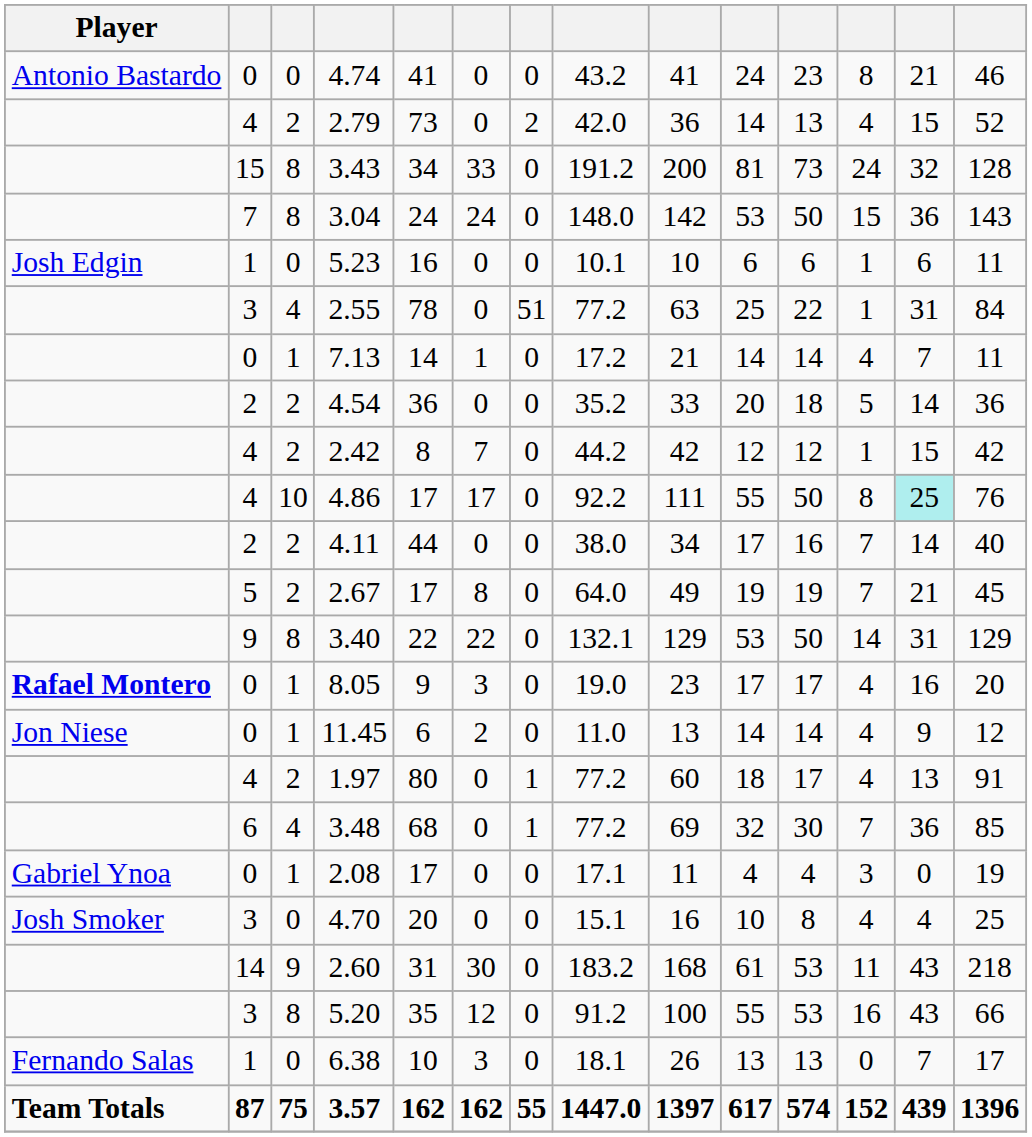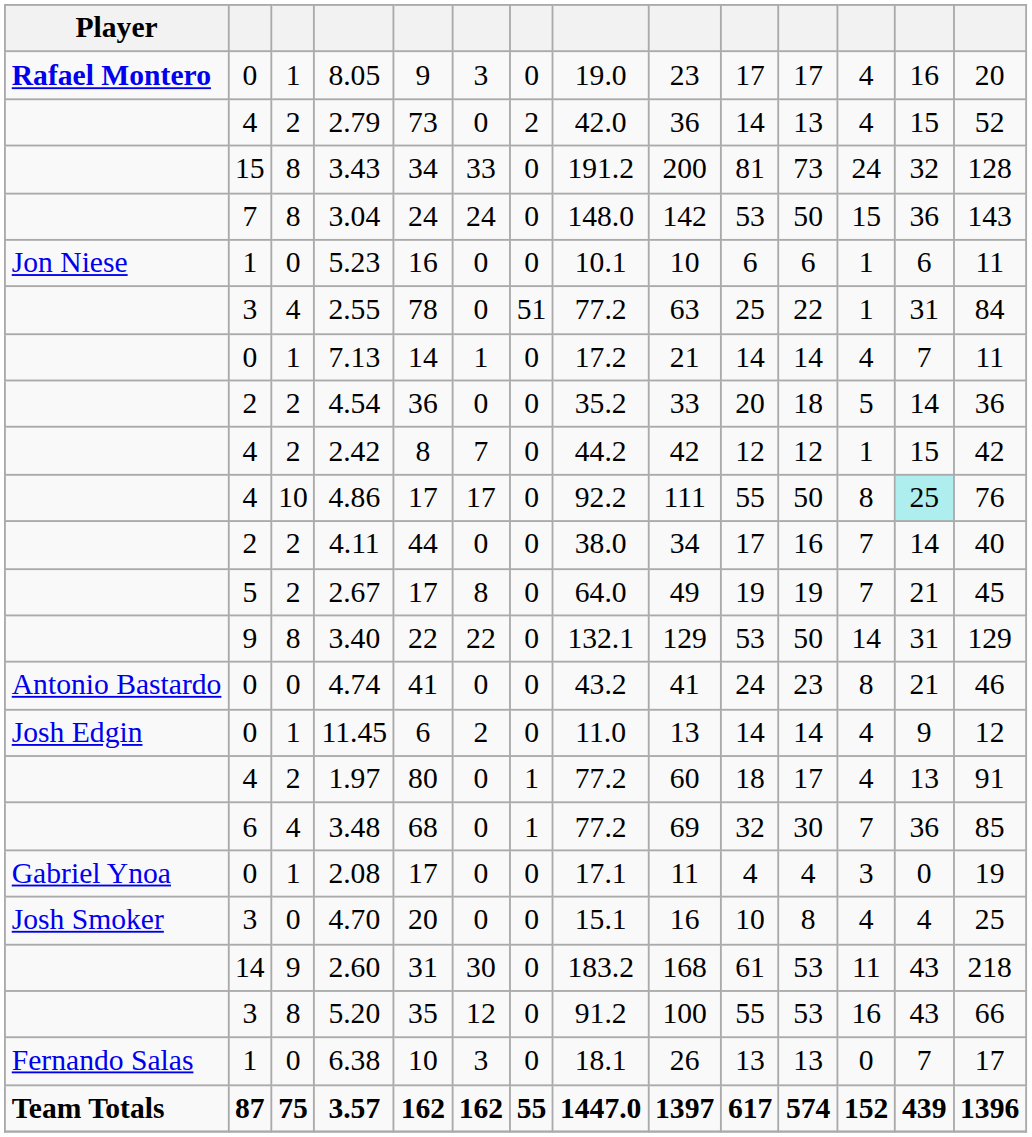rows swapped: 4.74 <-> 8.05
5.23 | Player: Josh Edgin -> Jon Niese
11.45 | Player: Jon Niese -> Josh Edgin
